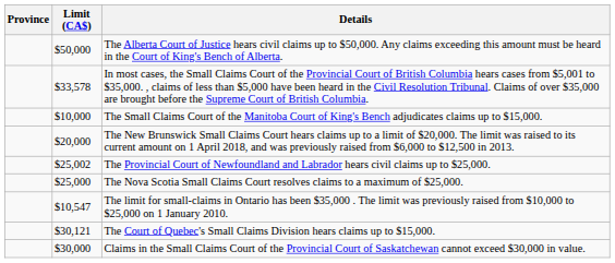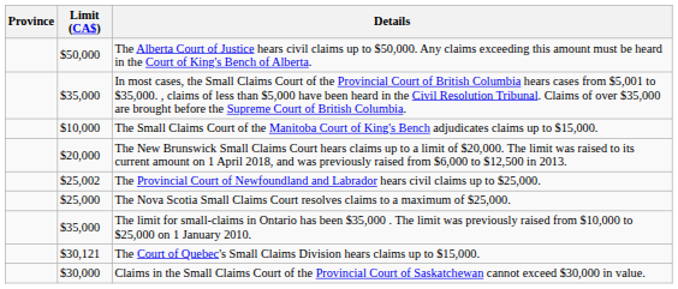row 3 | Limit (CA$): $33,578 -> $35,000
row 8 | Limit (CA$): $10,547 -> $35,000
